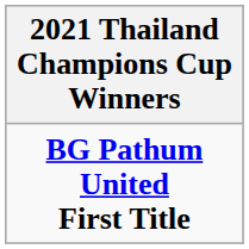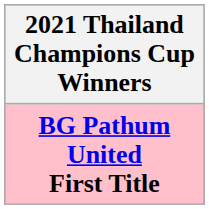row 2 | column 1: no background -> pink background
